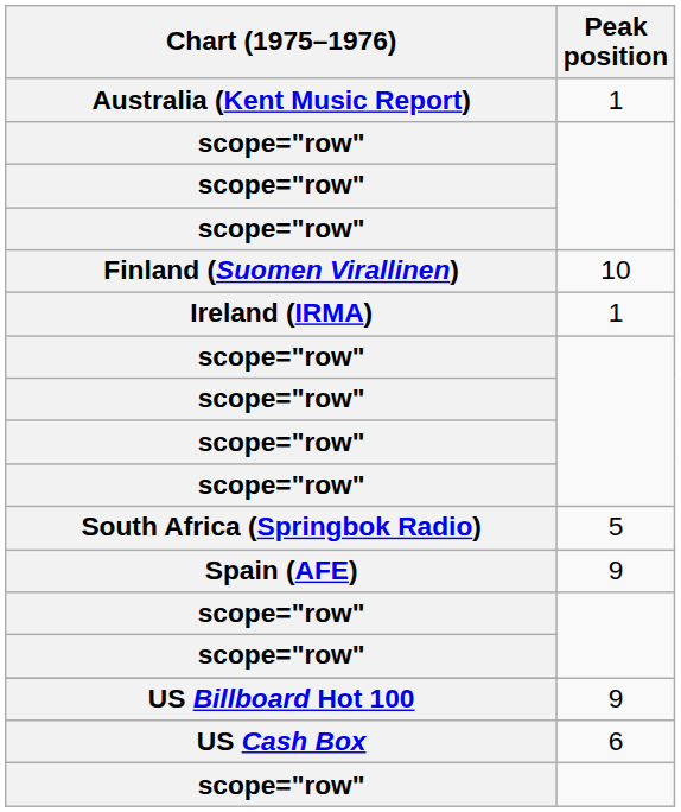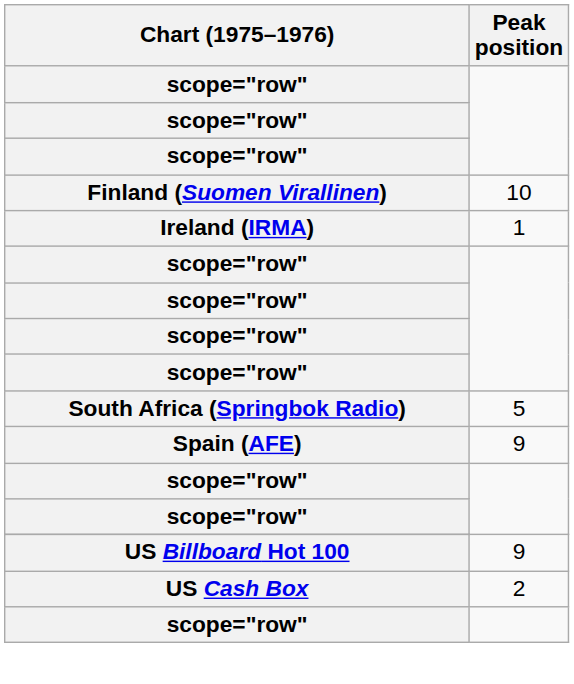- row: Australia (Kent Music Report) | 1
US Cash Box | Peak position: 6 -> 2
